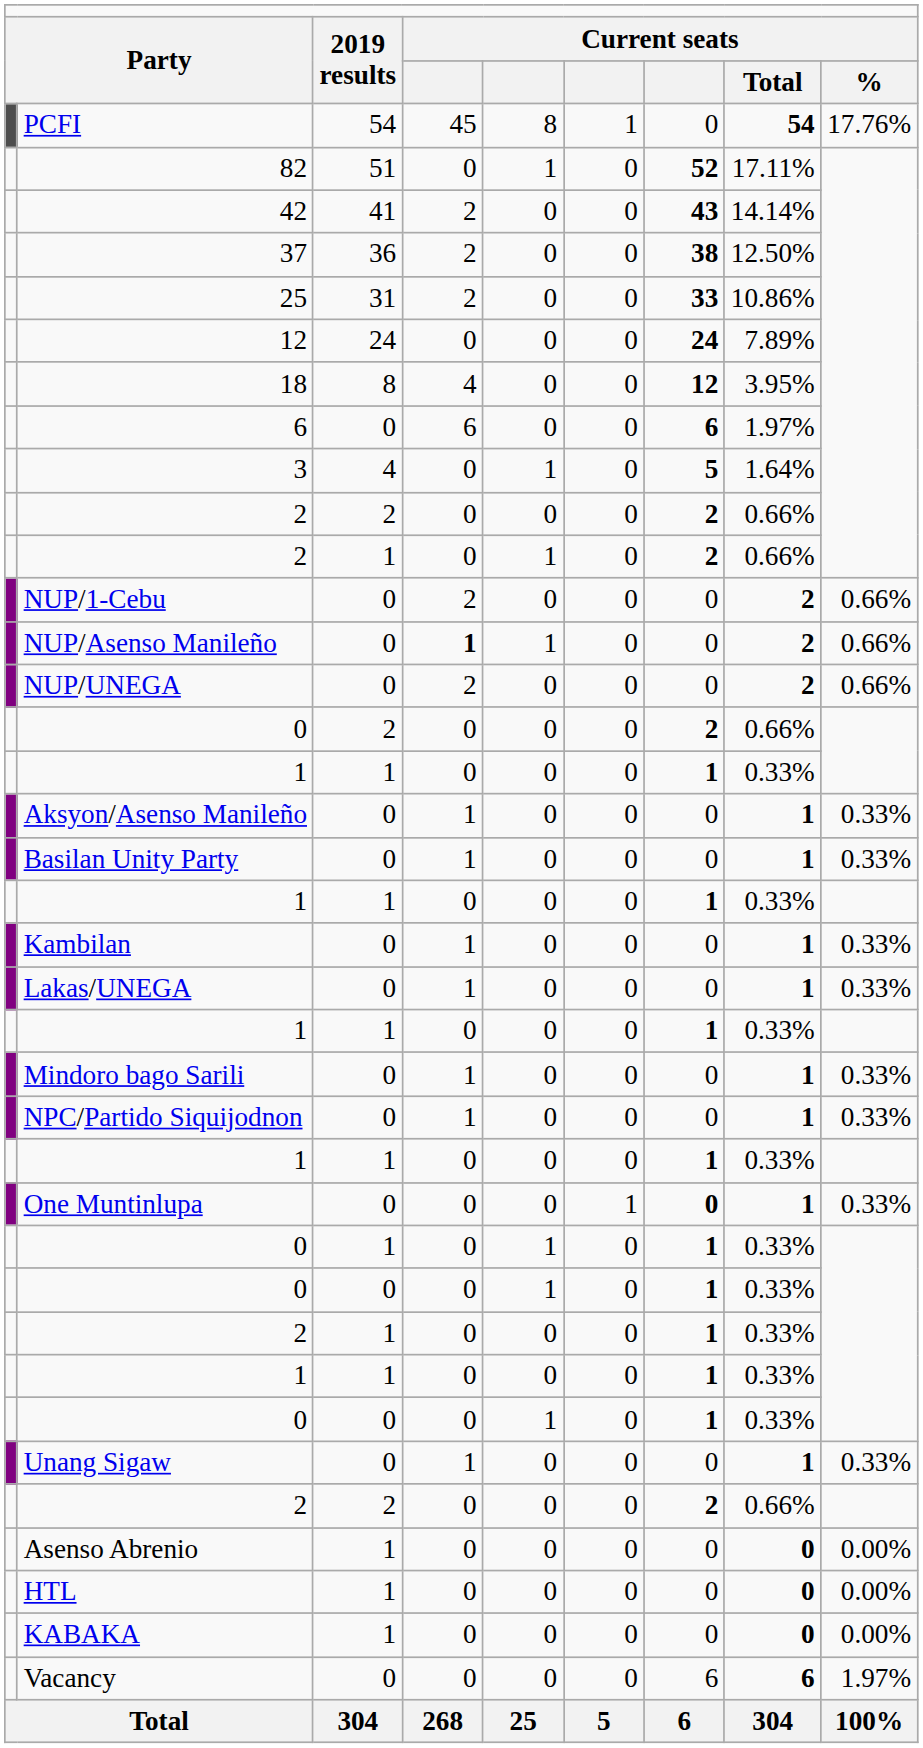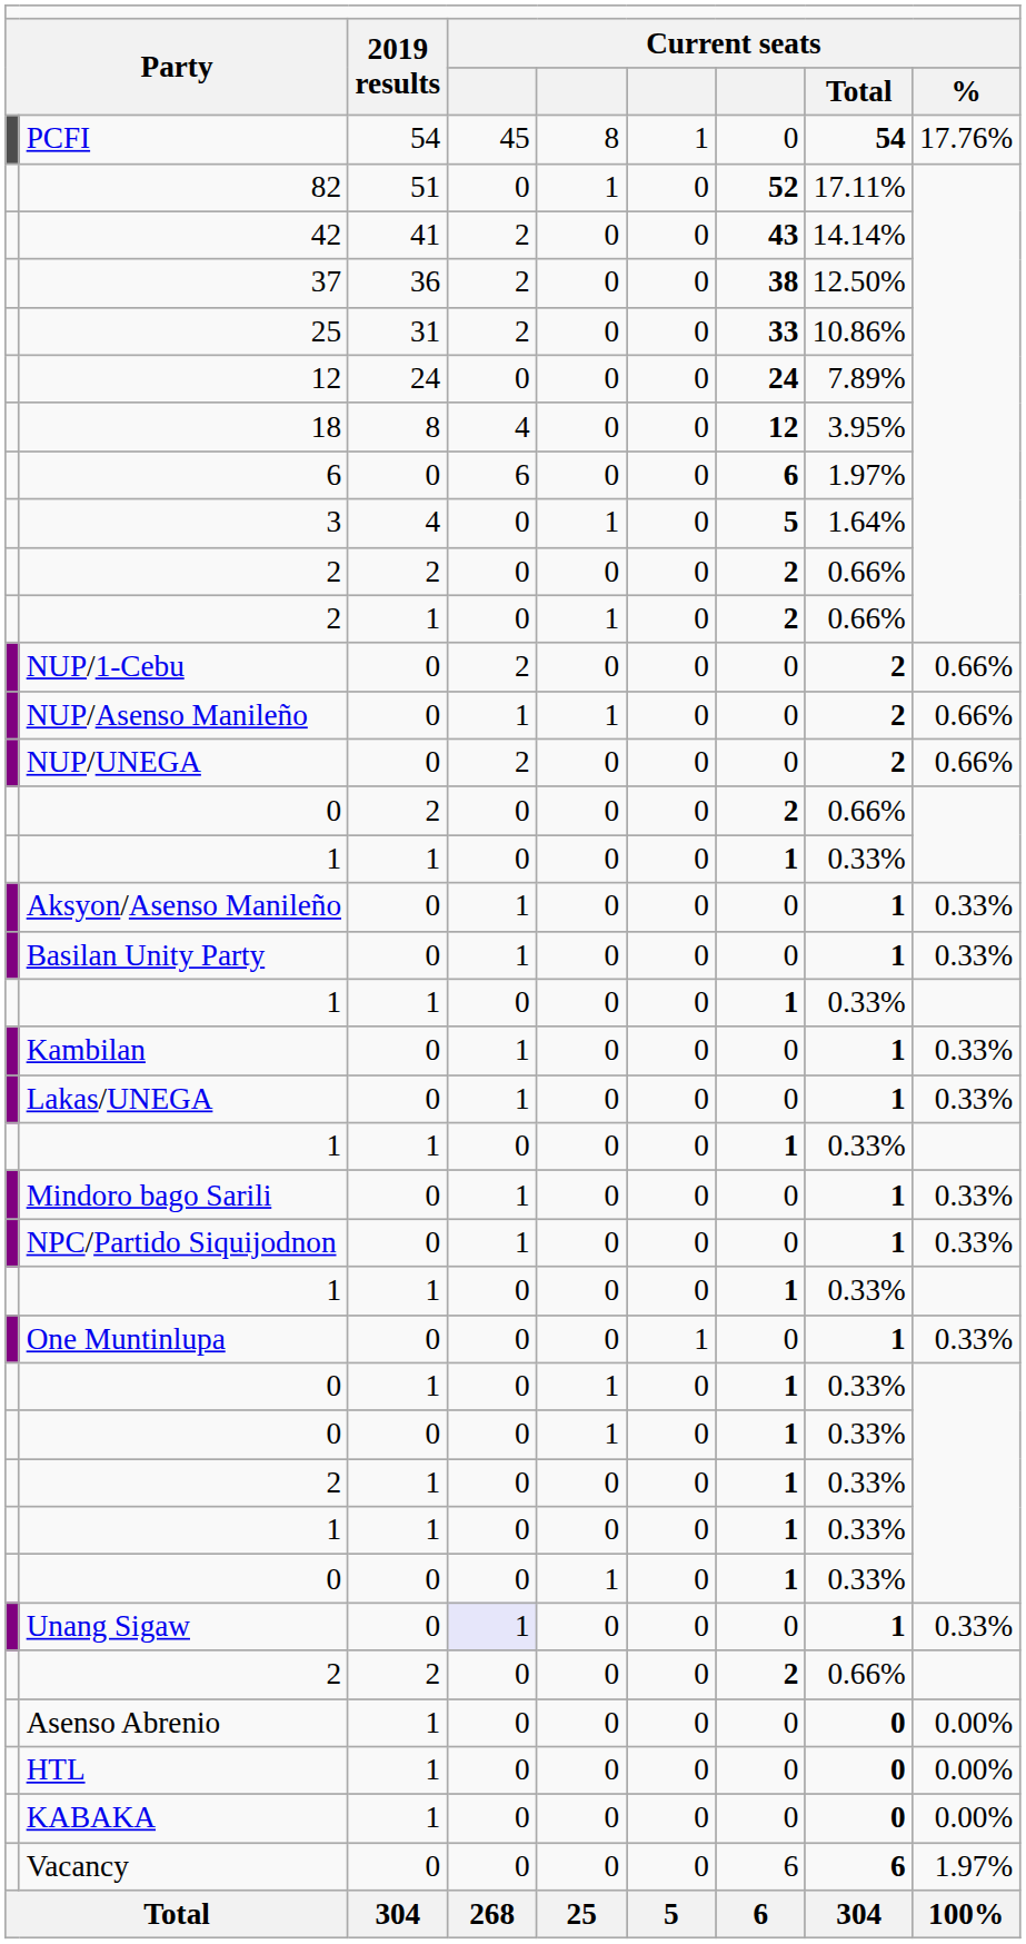NUP/Asenso Manileño | column 4: bold -> normal
One Muntinlupa | column 7: bold -> normal
Unang Sigaw | column 4: no background -> lavender background
